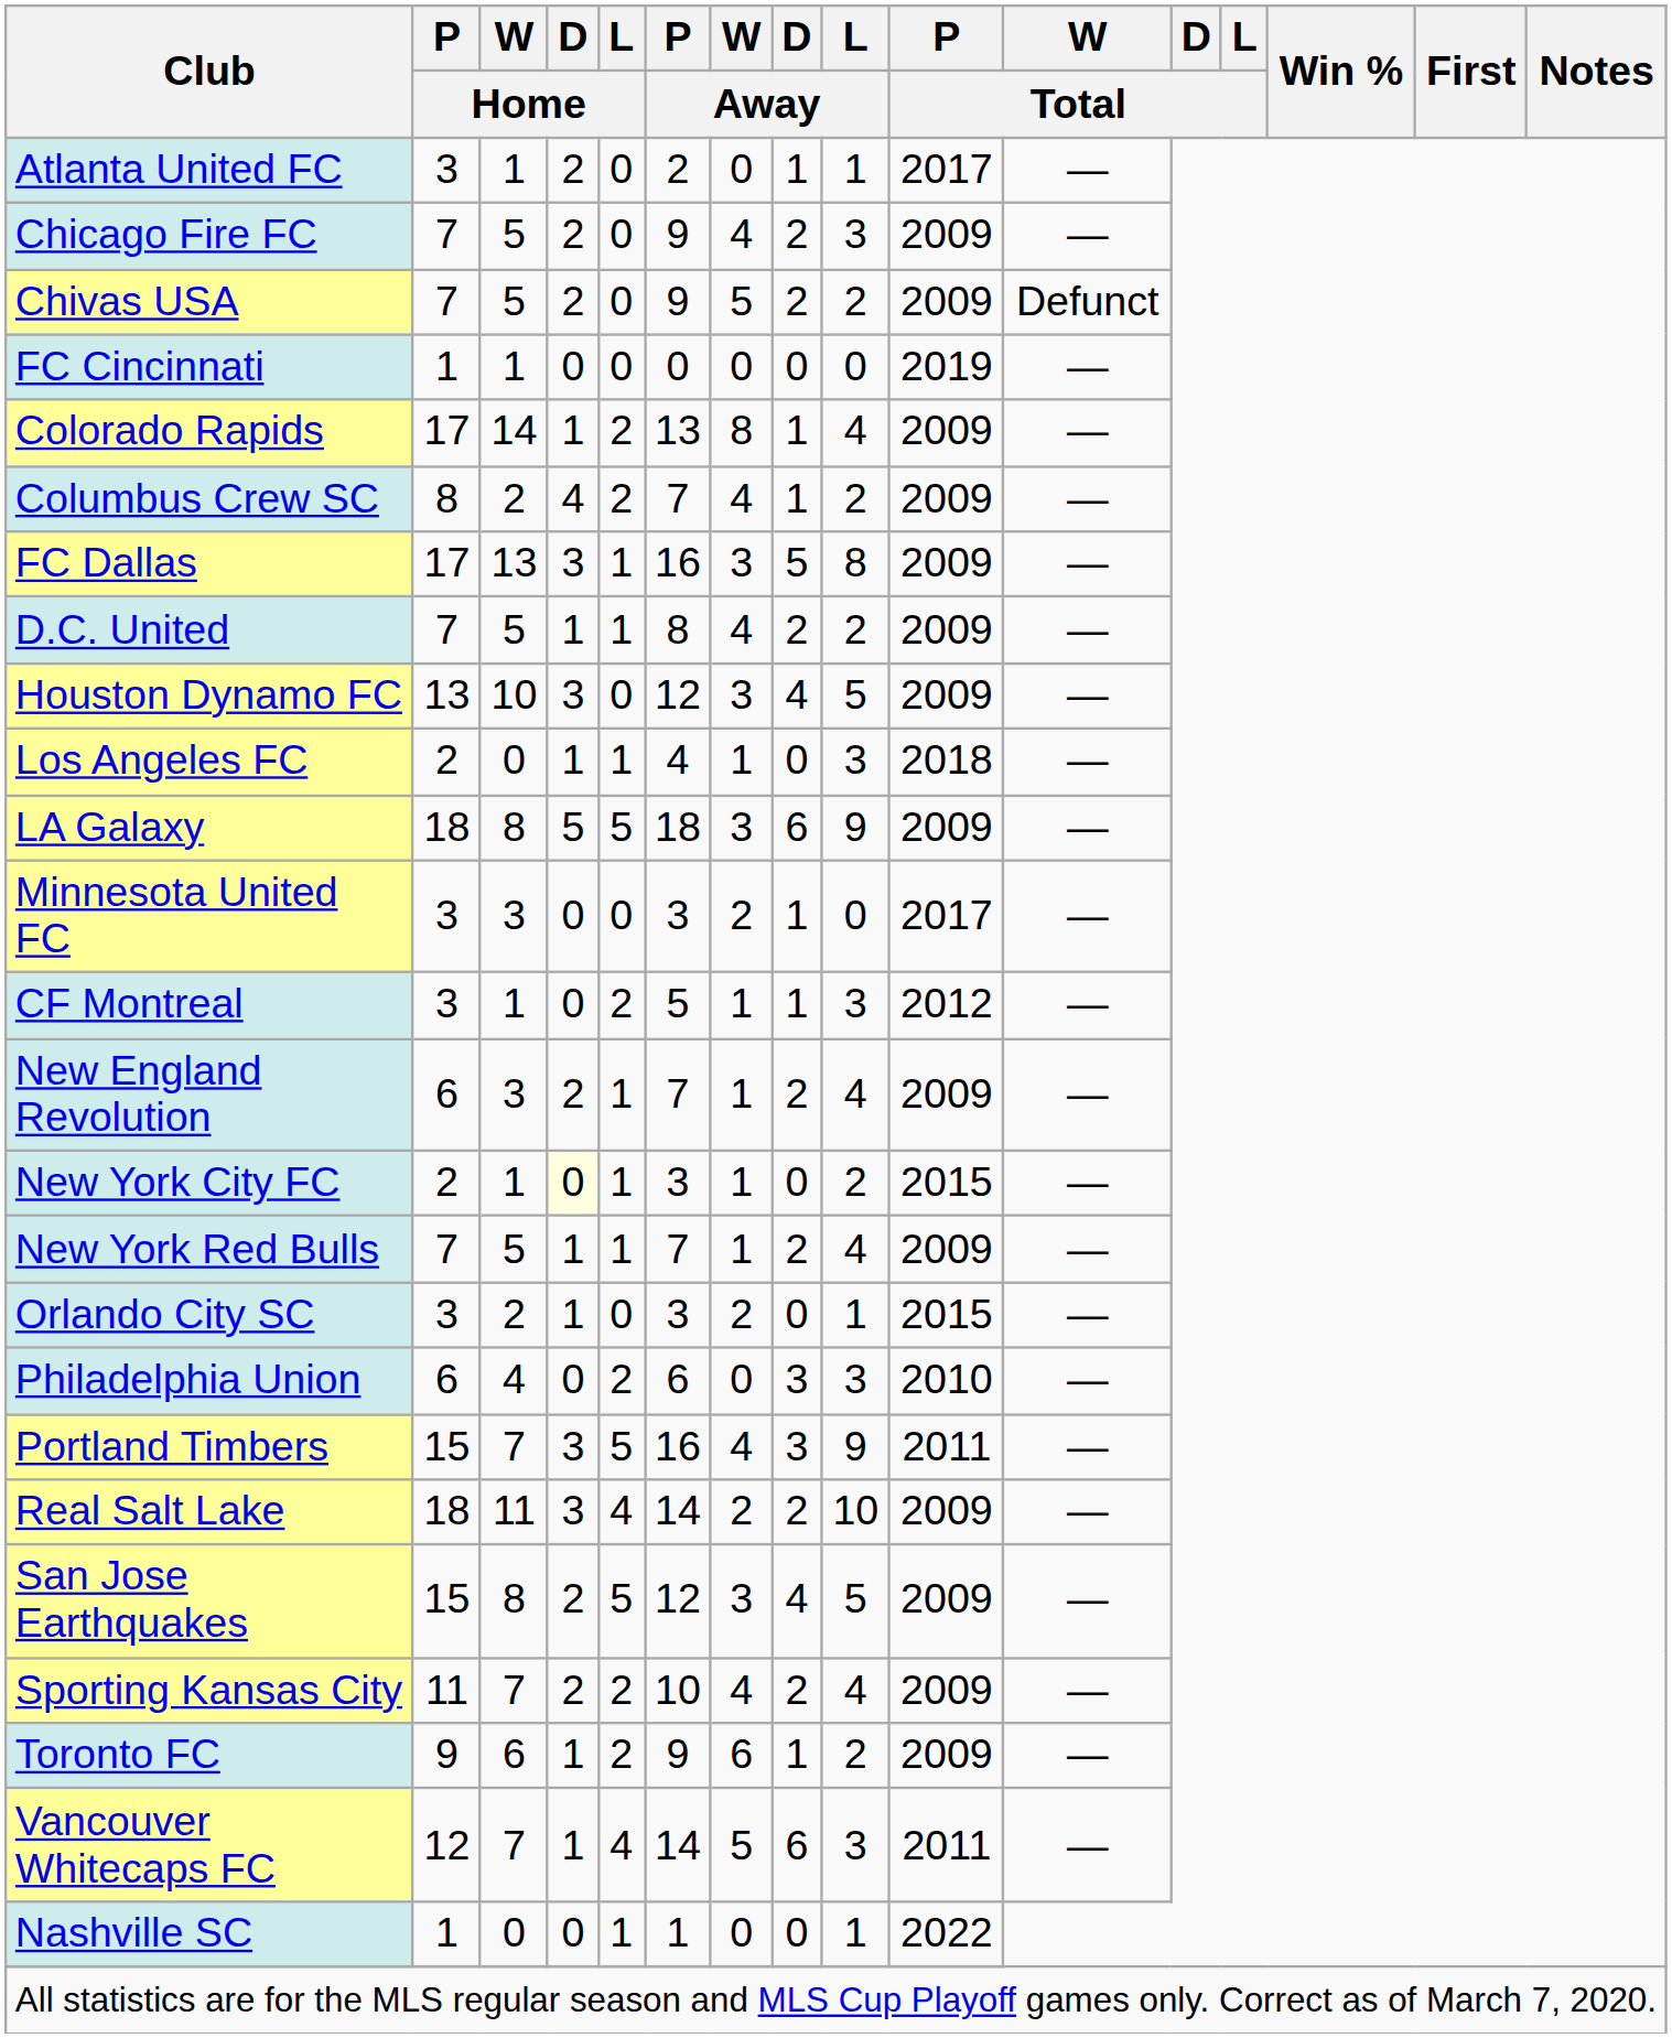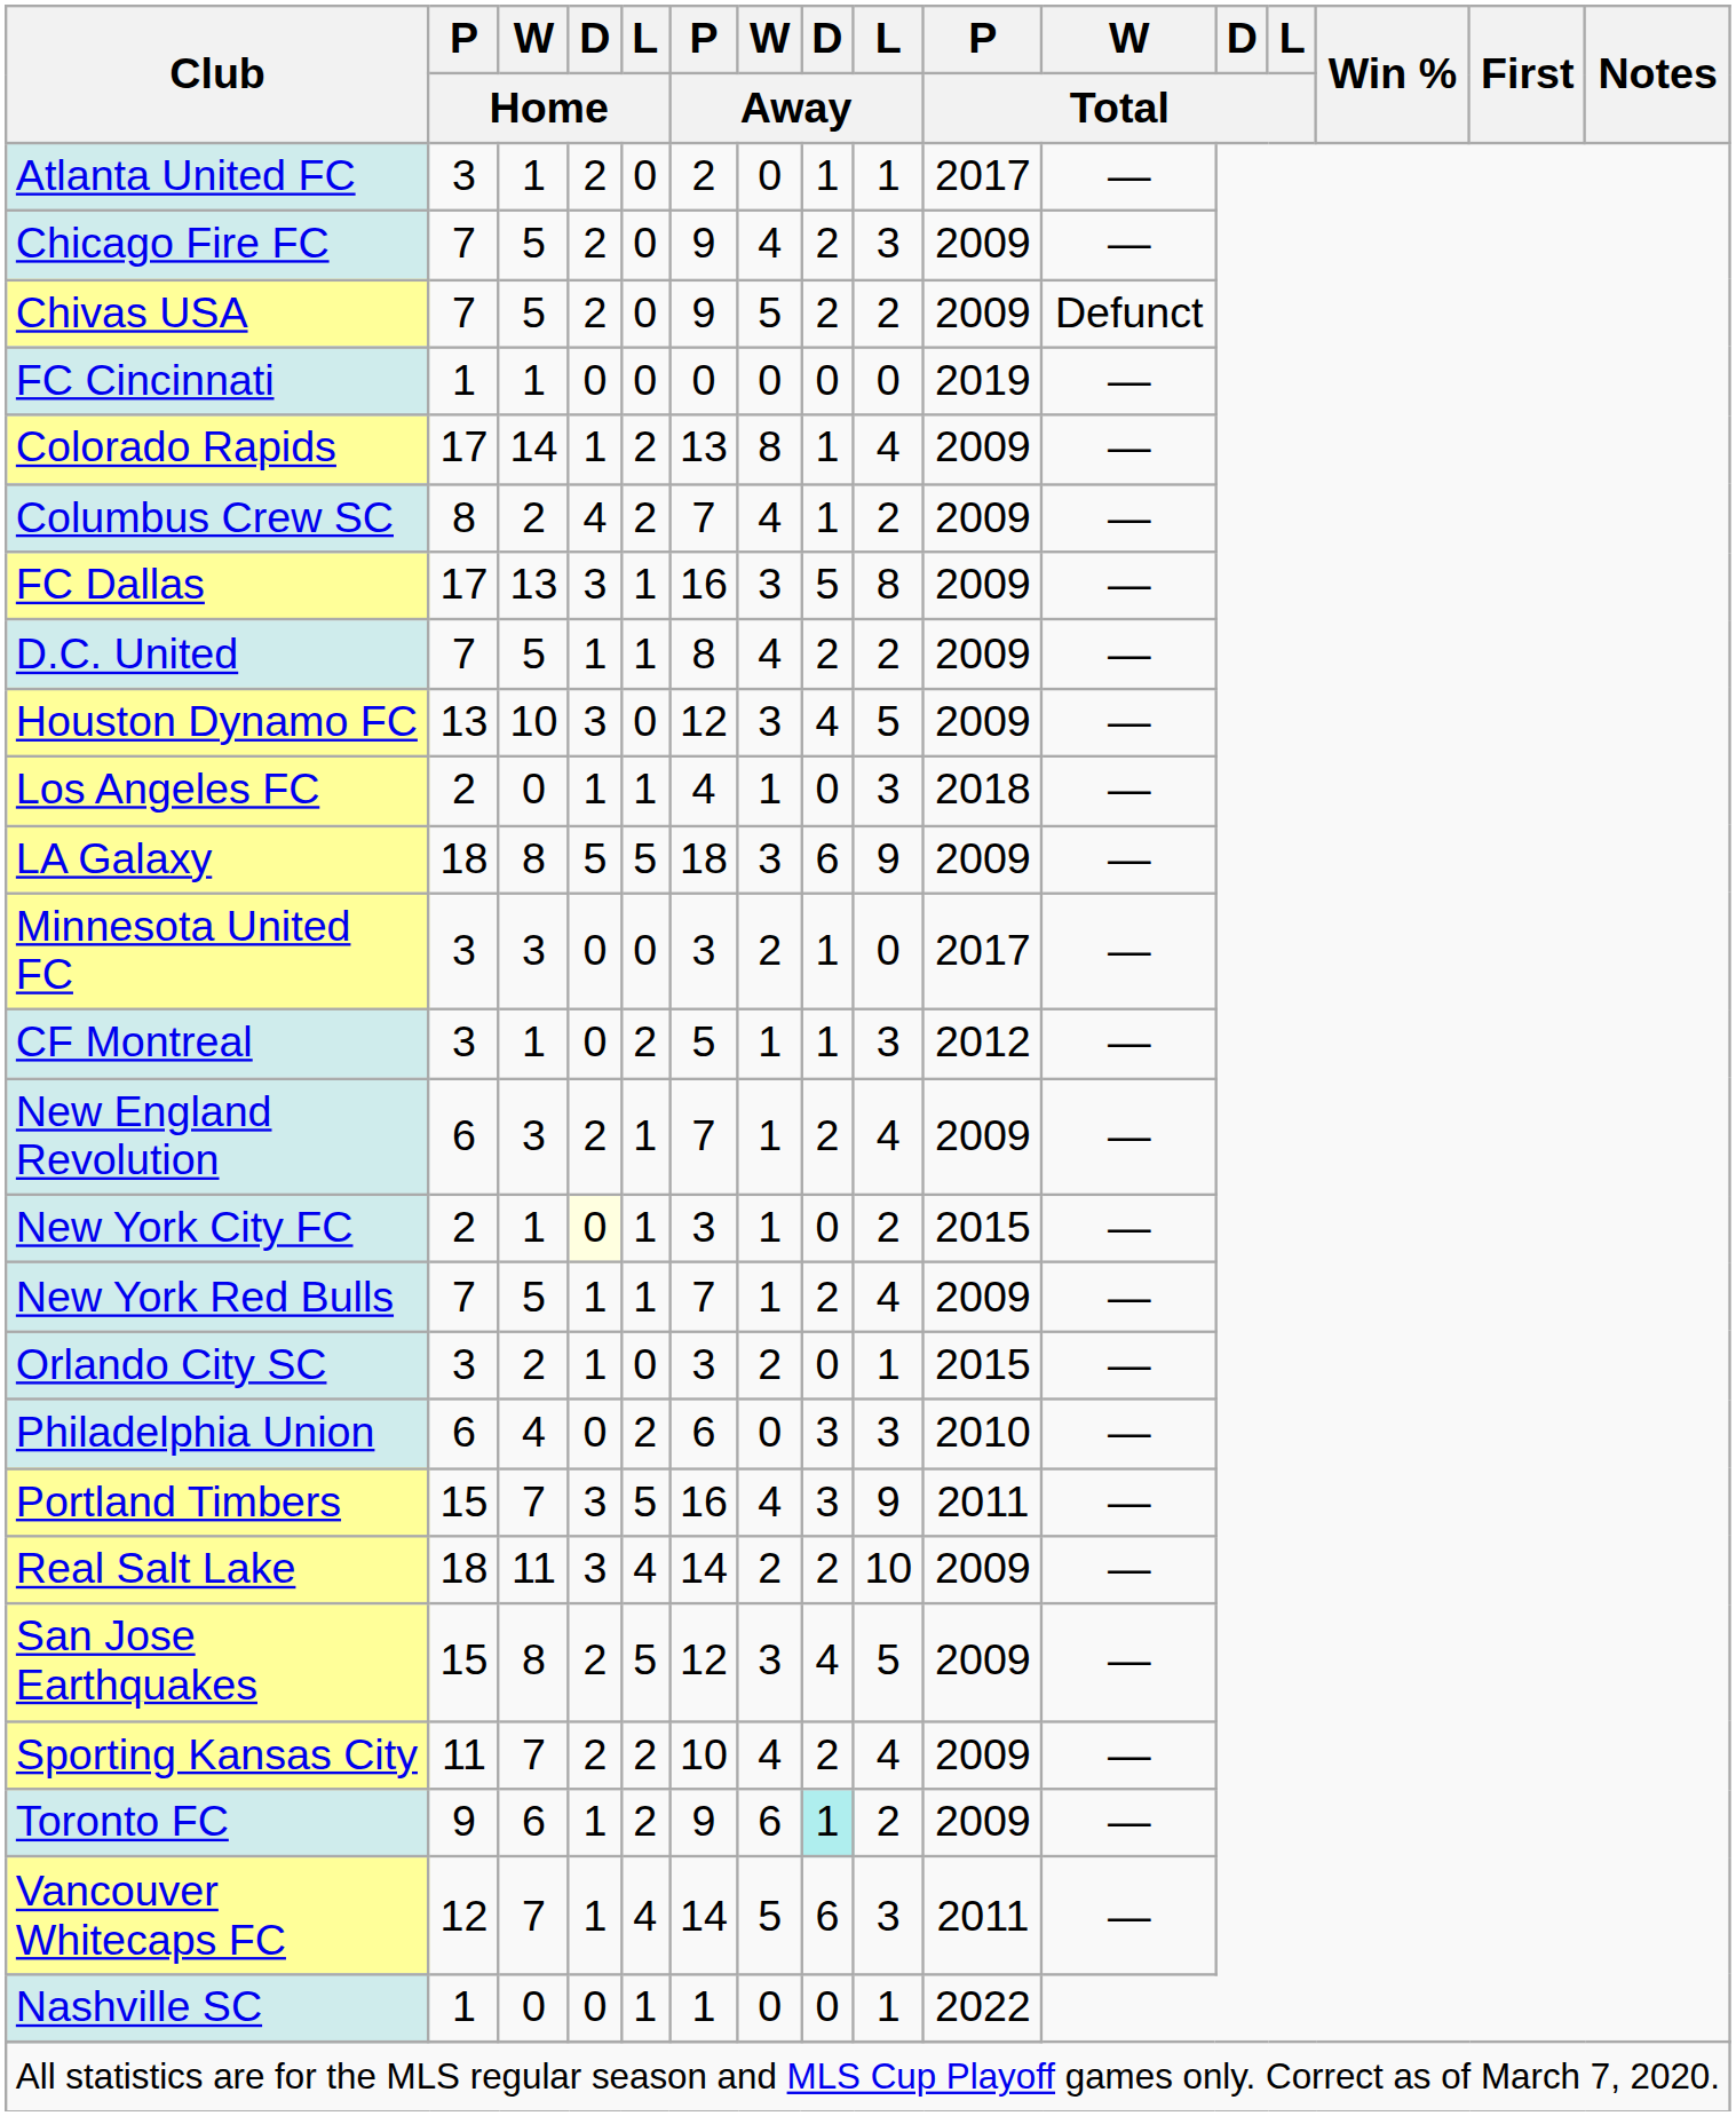Toronto FC | D / Away: no background -> paleturquoise background
